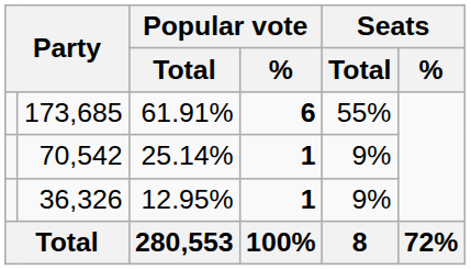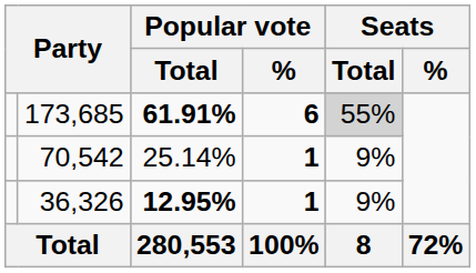173,685 | Popular vote / Total: normal -> bold
173,685 | Seats / Total: no background -> lightgrey background
36,326 | Popular vote / Total: normal -> bold
